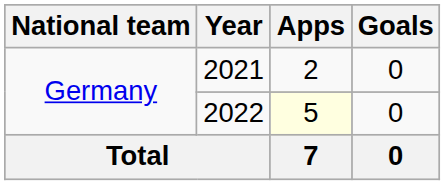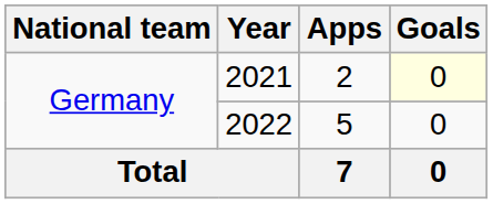2021 | Goals: no background -> lightyellow background
2022 | Apps: lightyellow background -> no background
